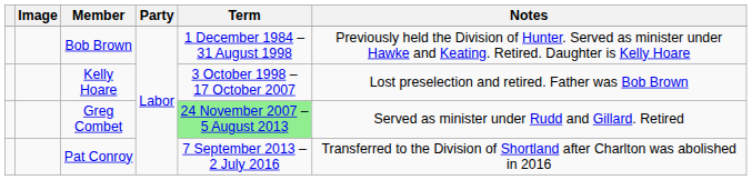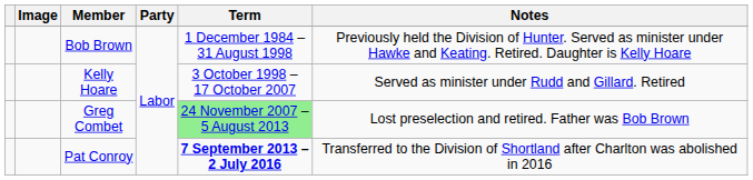Kelly Hoare | Notes: Lost preselection and retired. Father was Bob Brown -> Served as minister under Rudd and Gillard. Retired
Greg Combet | Notes: Served as minister under Rudd and Gillard. Retired -> Lost preselection and retired. Father was Bob Brown
Pat Conroy | Term: normal -> bold
